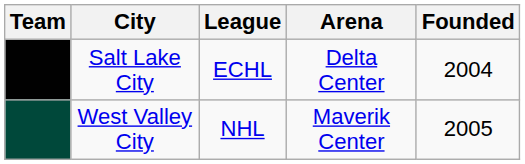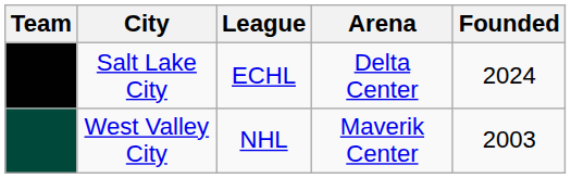Salt Lake City | Founded: 2004 -> 2024
West Valley City | Founded: 2005 -> 2003
